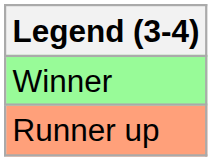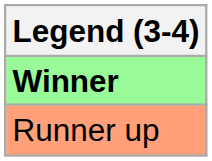row 2 | column 1: normal -> bold
